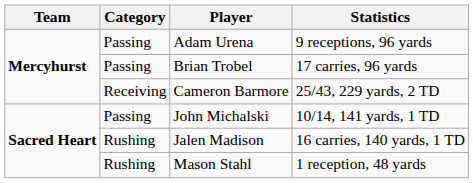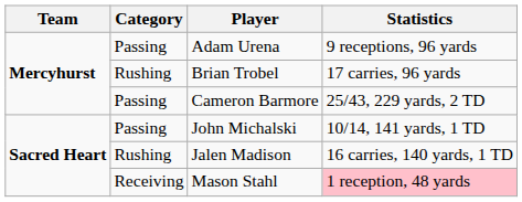Brian Trobel | Category: Passing -> Rushing
Cameron Barmore | Category: Receiving -> Passing
Mason Stahl | Category: Rushing -> Receiving
Mason Stahl | Statistics: no background -> pink background
